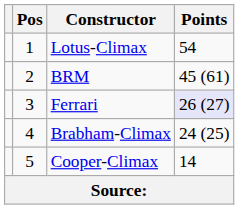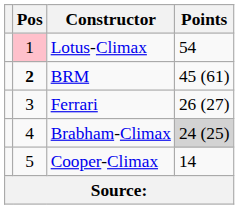Lotus-Climax | Pos: no background -> pink background
BRM | Pos: normal -> bold
Ferrari | Points: lavender background -> no background
Brabham-Climax | Points: no background -> lightgrey background
